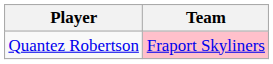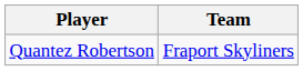Quantez Robertson | Team: pink background -> no background
